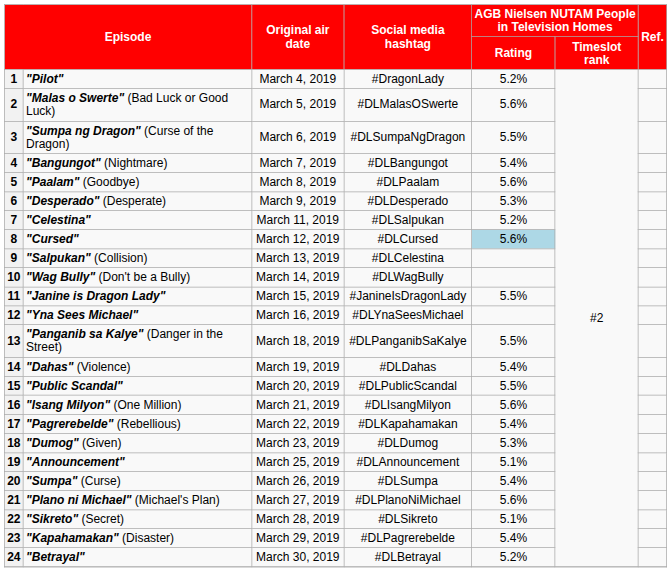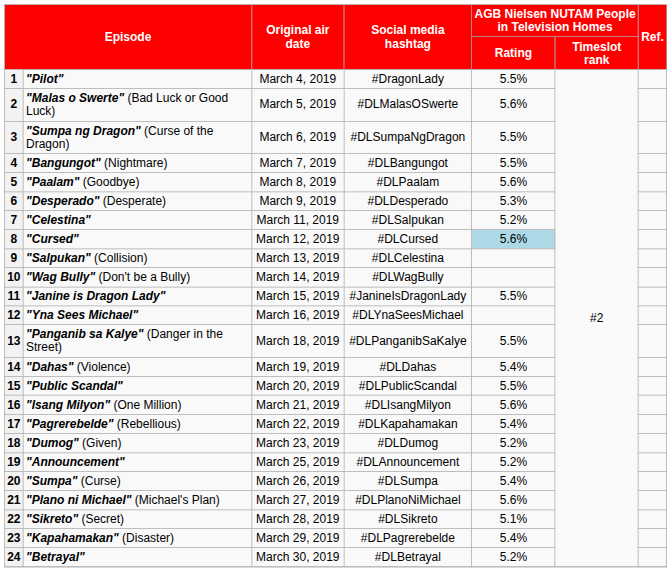1 | AGB Nielsen NUTAM People in Television Homes / Rating: 5.2% -> 5.5%
4 | AGB Nielsen NUTAM People in Television Homes / Rating: 5.4% -> 5.5%
18 | AGB Nielsen NUTAM People in Television Homes / Rating: 5.3% -> 5.2%
19 | AGB Nielsen NUTAM People in Television Homes / Rating: 5.1% -> 5.2%
